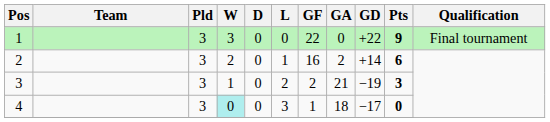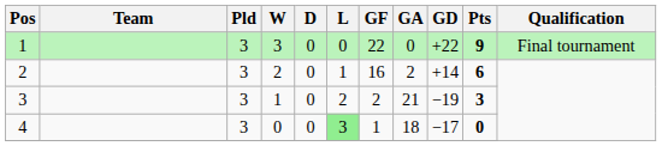4 | W: paleturquoise background -> no background
4 | L: no background -> lightgreen background
